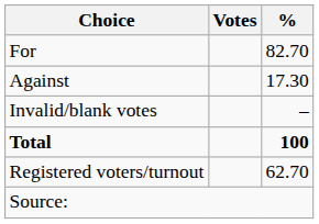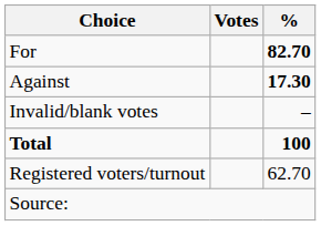For | %: normal -> bold
Against | %: normal -> bold
